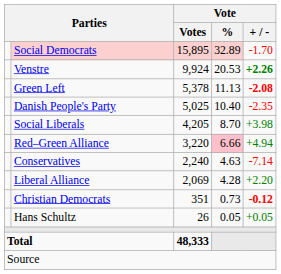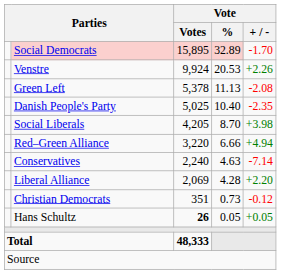Venstre | Vote / + / -: bold -> normal
Green Left | Vote / + / -: bold -> normal
Red–Green Alliance | Vote / %: pink background -> no background
Christian Democrats | Vote / + / -: bold -> normal
Hans Schultz | Vote / Votes: normal -> bold
